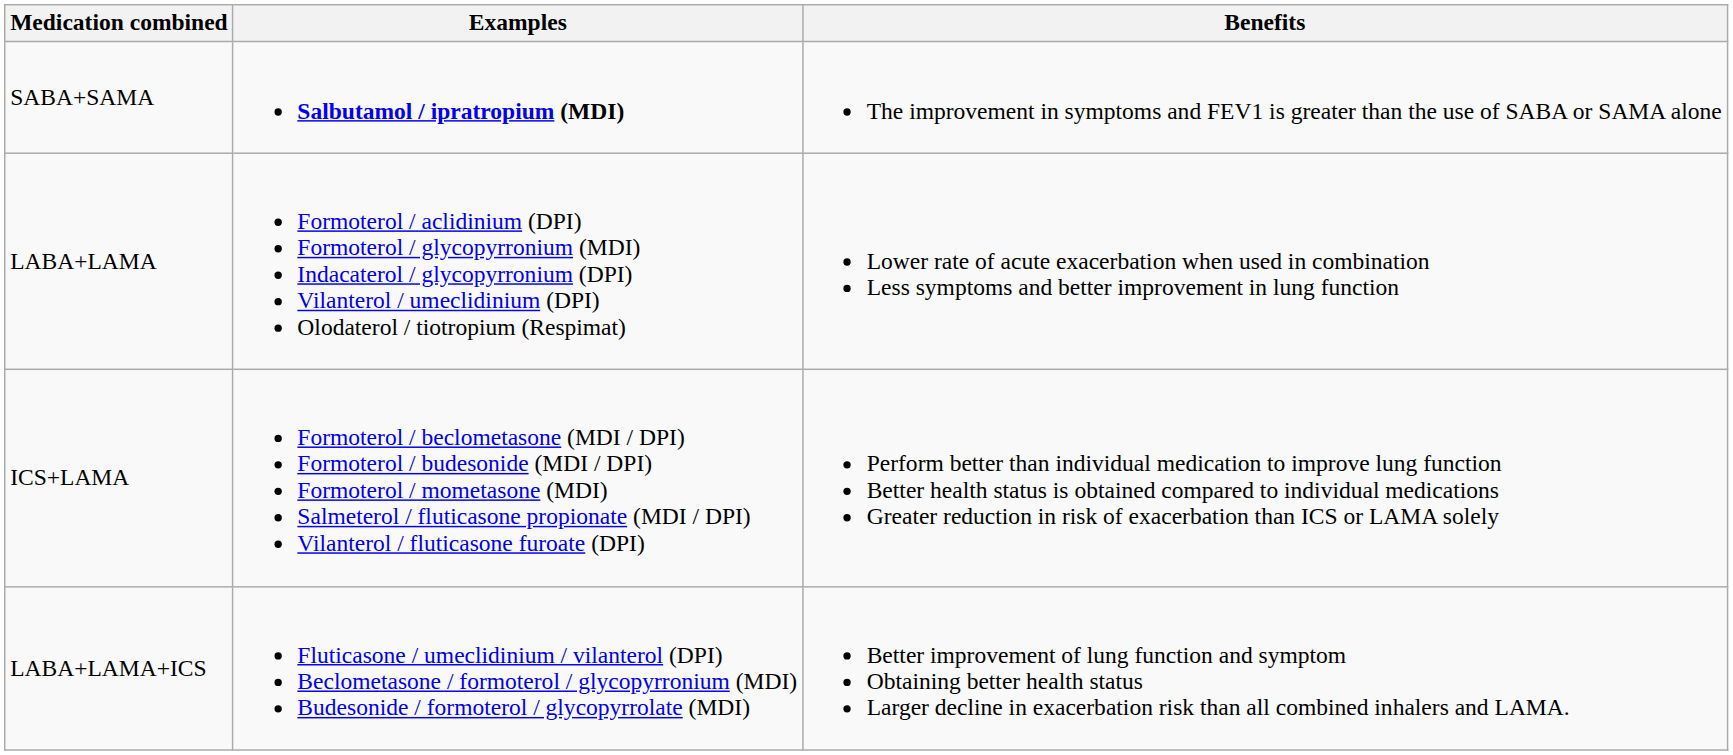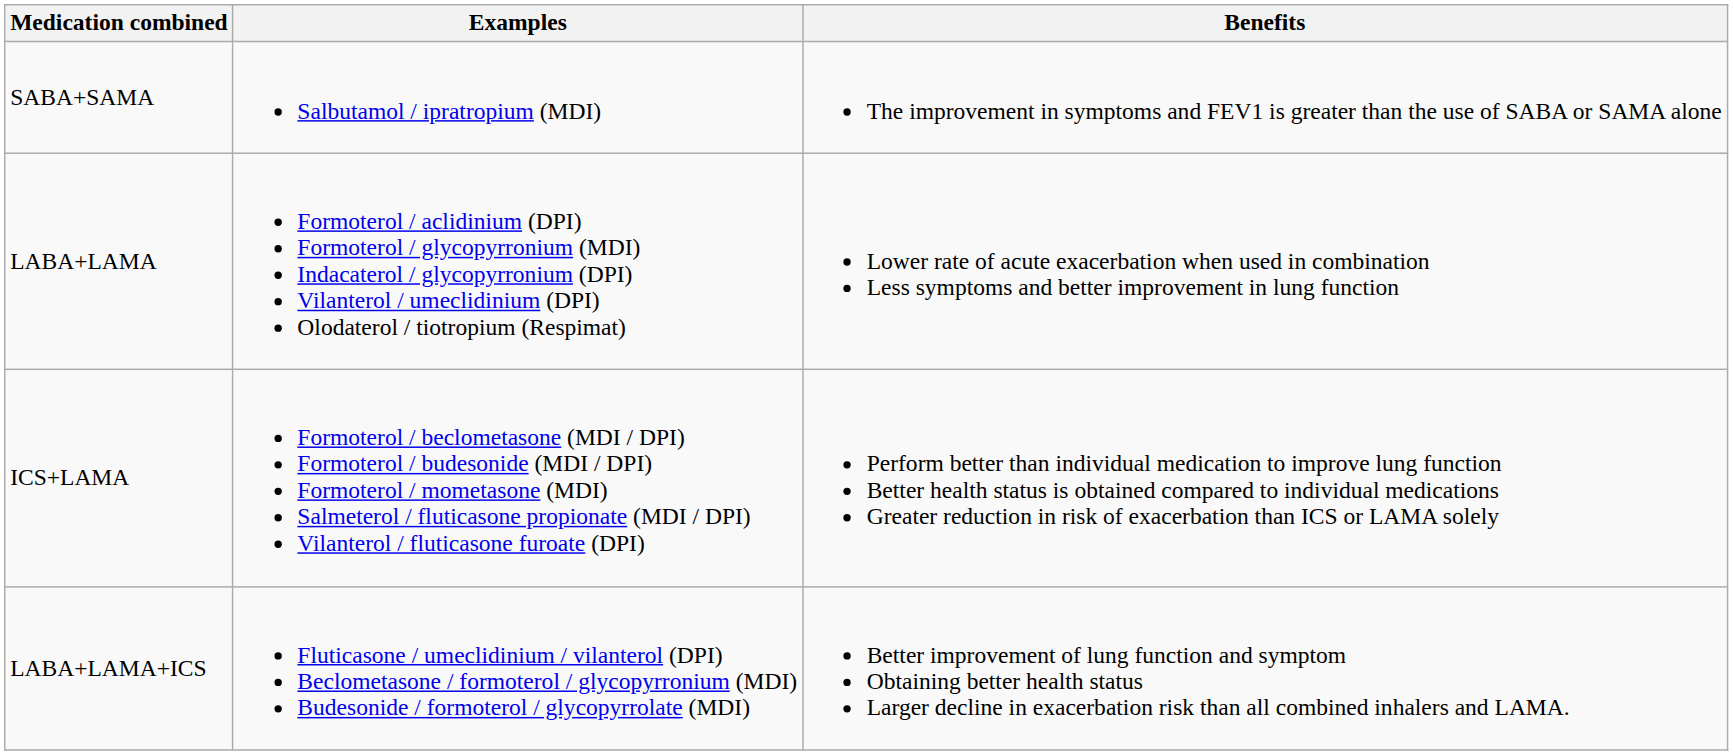SABA+SAMA | Examples: bold -> normal
